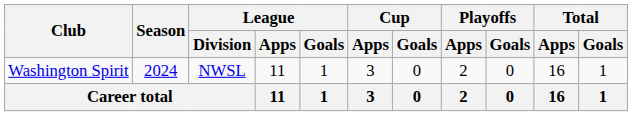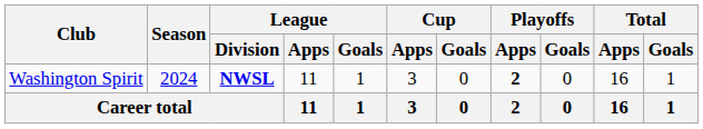Washington Spirit | League / Division: normal -> bold
Washington Spirit | Playoffs / Apps: normal -> bold
